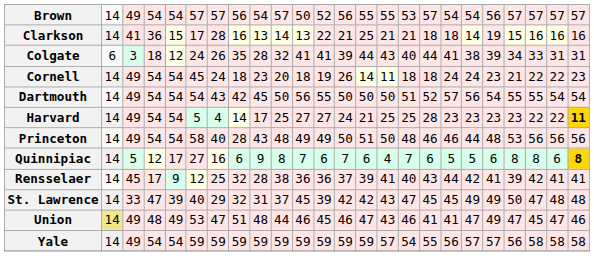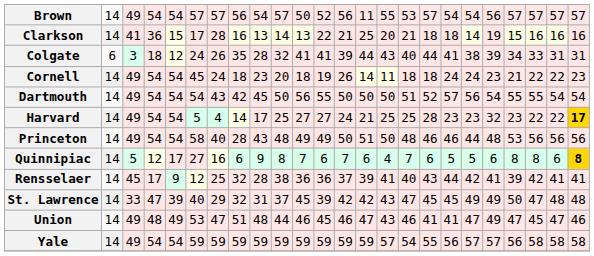Brown | column 14: 55 -> 11
Clarkson | column 15: 21 -> 20
Harvard | column 20: 23 -> 32
Harvard | column 24: 11 -> 17
Union | column 2: khaki background -> no background
